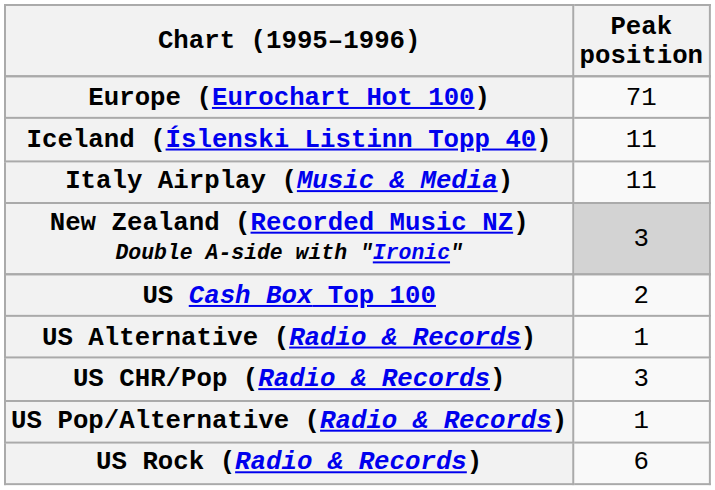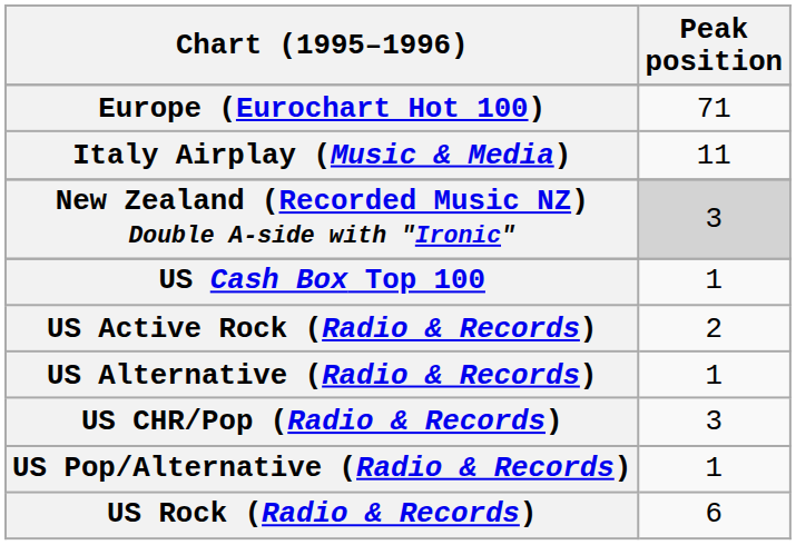- row: Iceland (Íslenski Listinn Topp 40) | 11
US Cash Box Top 100 | Peak position: 2 -> 1
+ row: US Active Rock (Radio & Records) | 2
